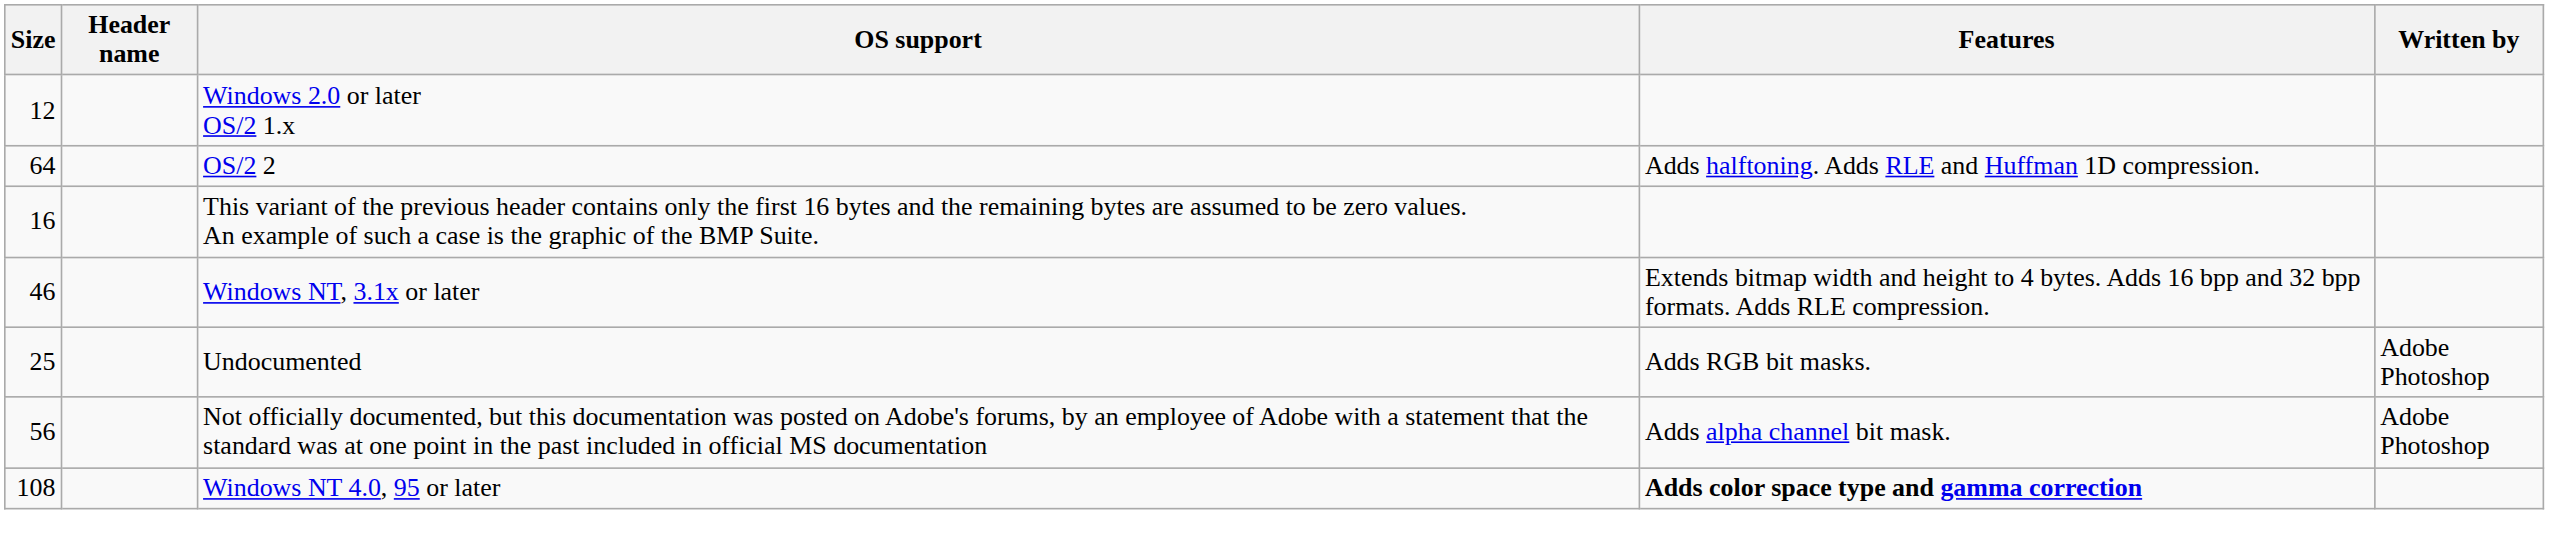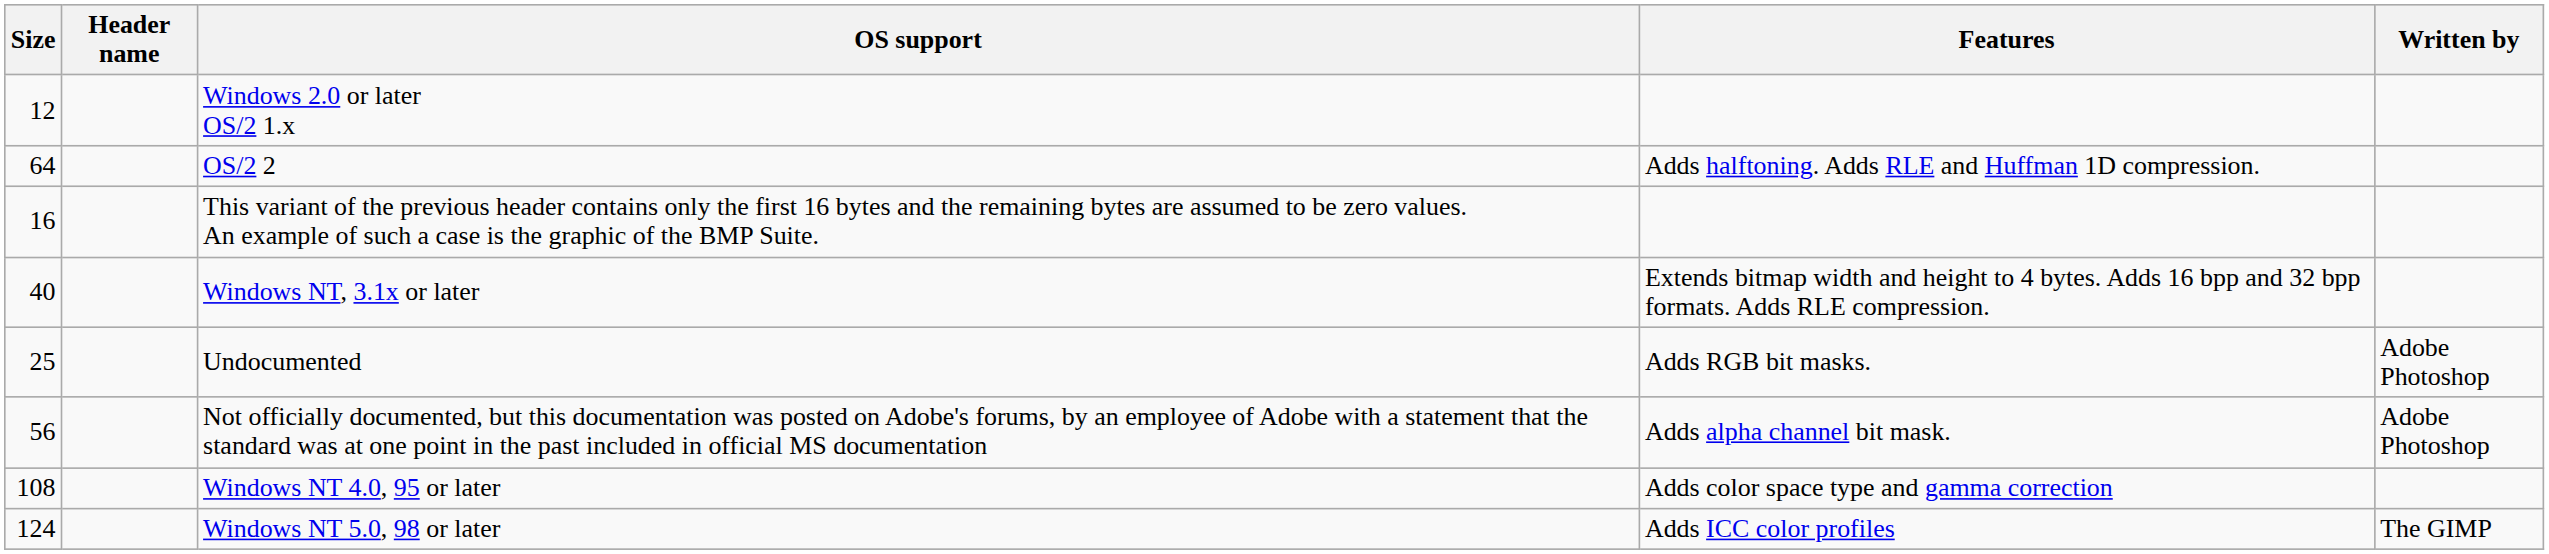Windows NT, 3.1x or later | Size: 46 -> 40
Windows NT 4.0, 95 or later | Features: bold -> normal
+ row: 124 | Windows NT 5.0, 98 or later | Adds ICC color profiles | The GIMP
